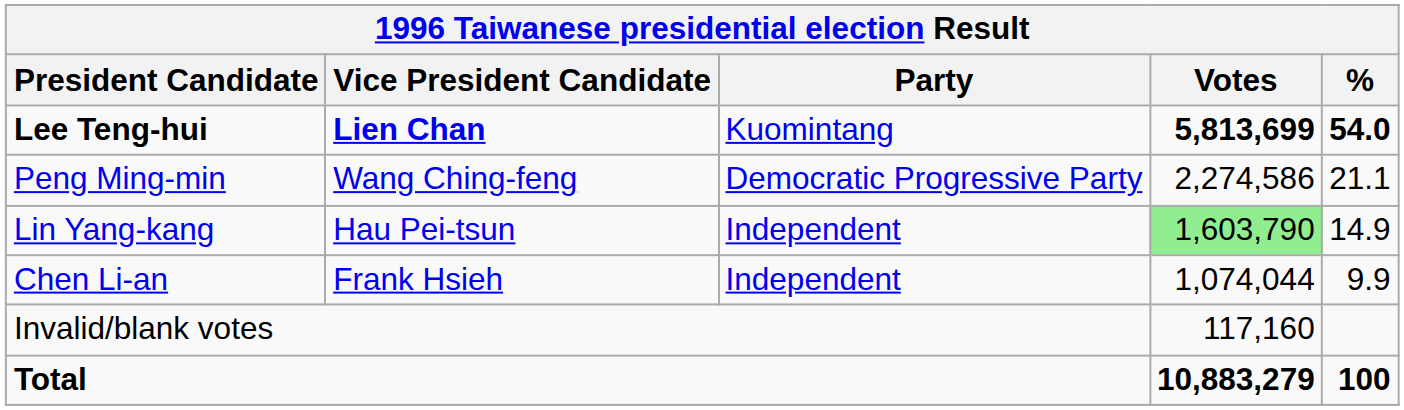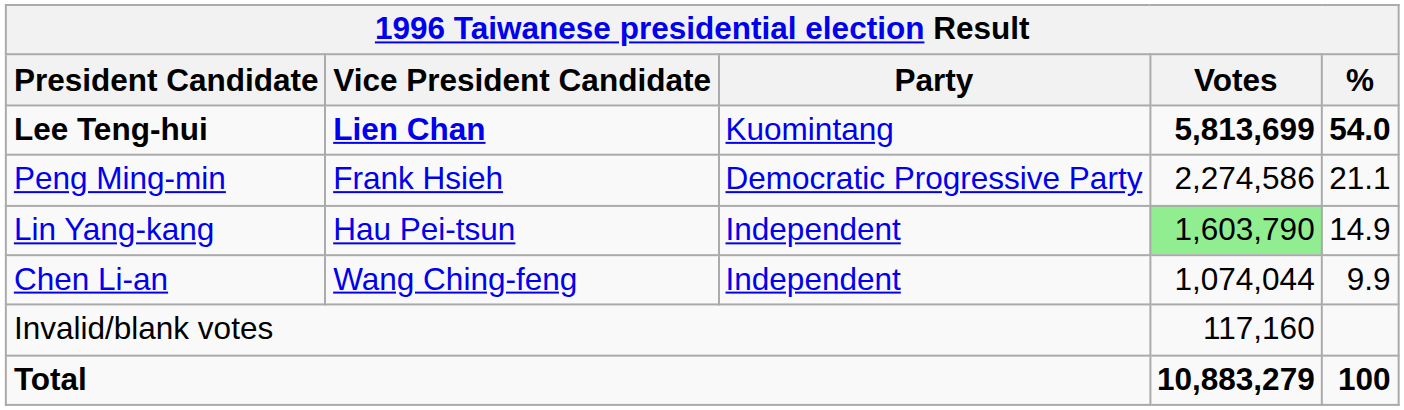Peng Ming-min | Vice President Candidate: Wang Ching-feng -> Frank Hsieh
Chen Li-an | Vice President Candidate: Frank Hsieh -> Wang Ching-feng
